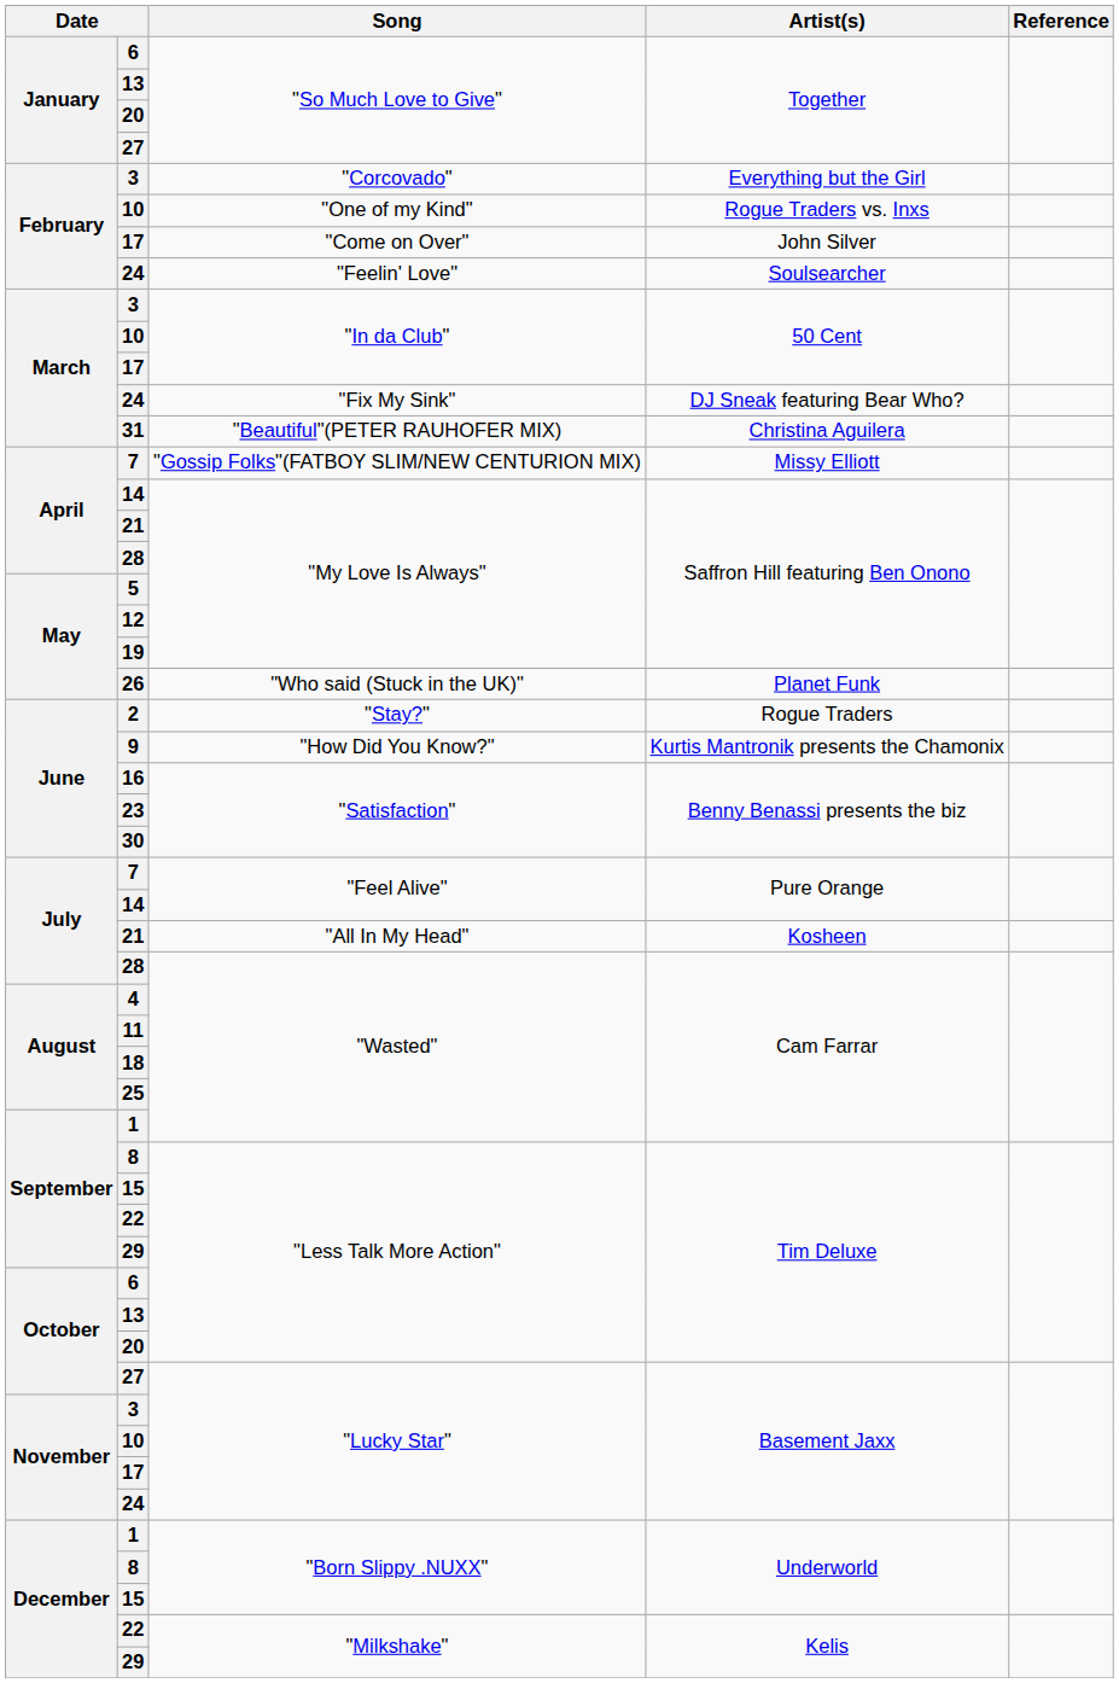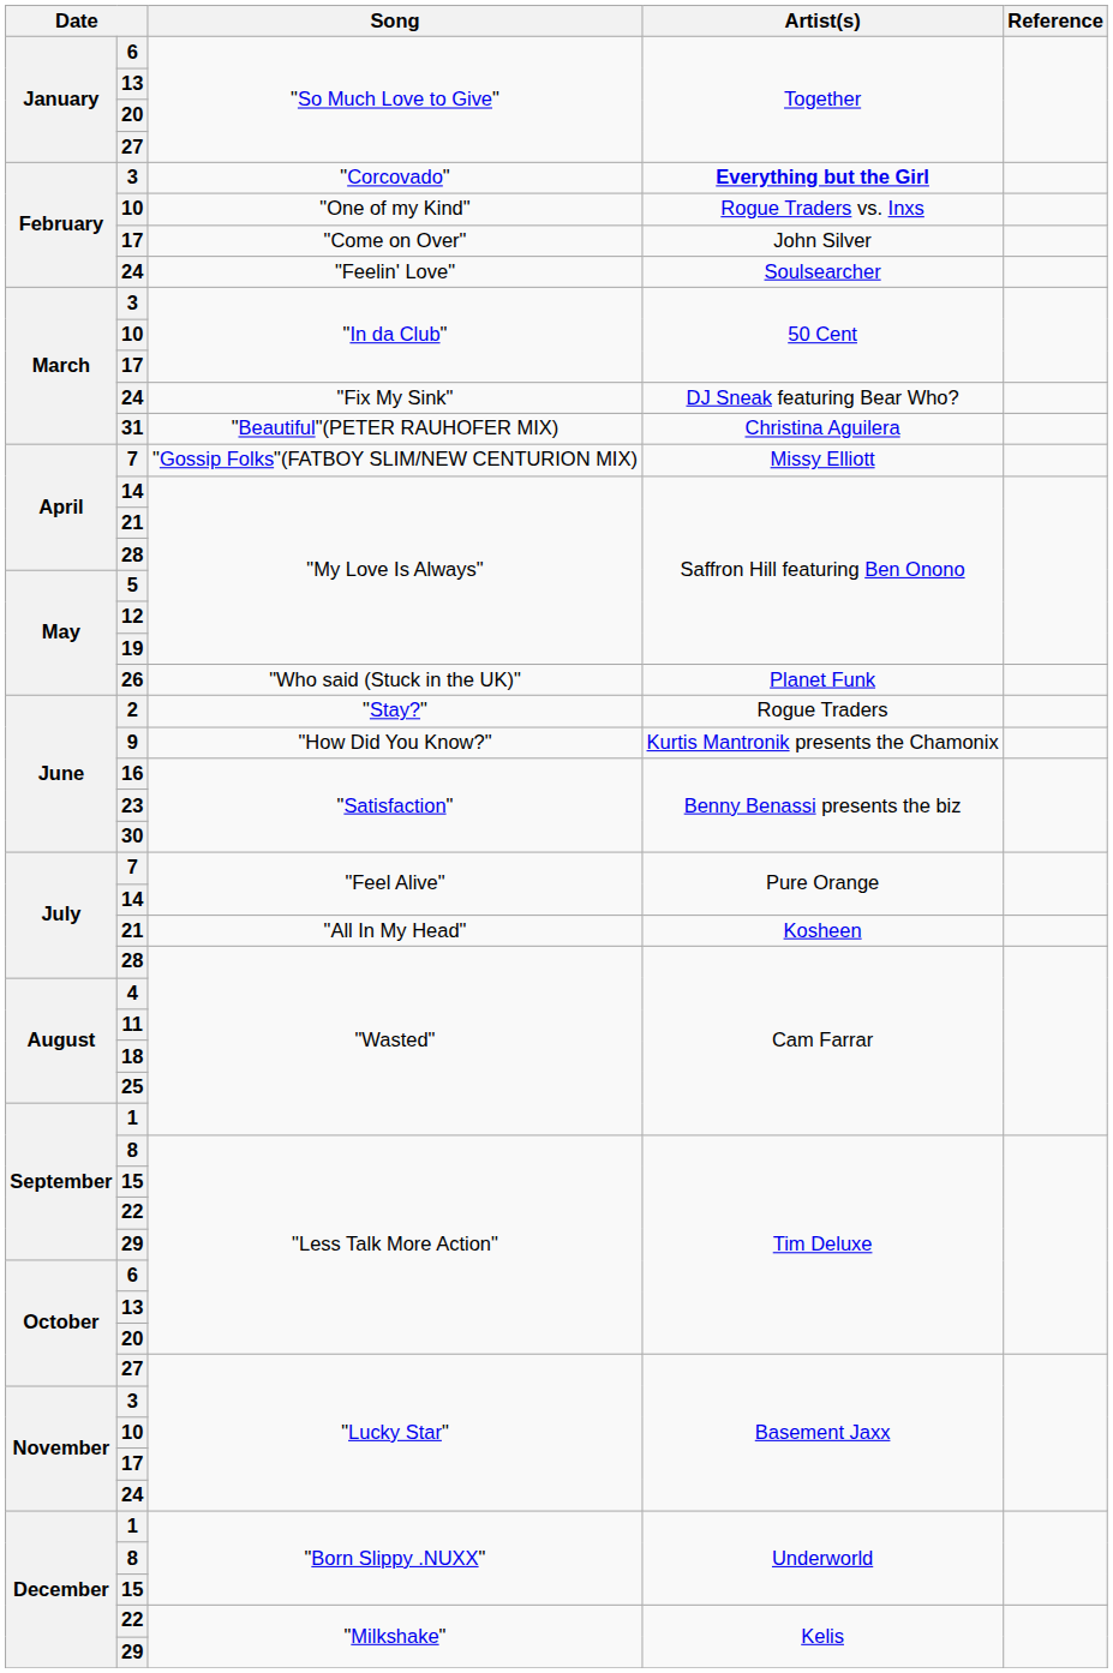"Corcovado" | Artist(s): normal -> bold
